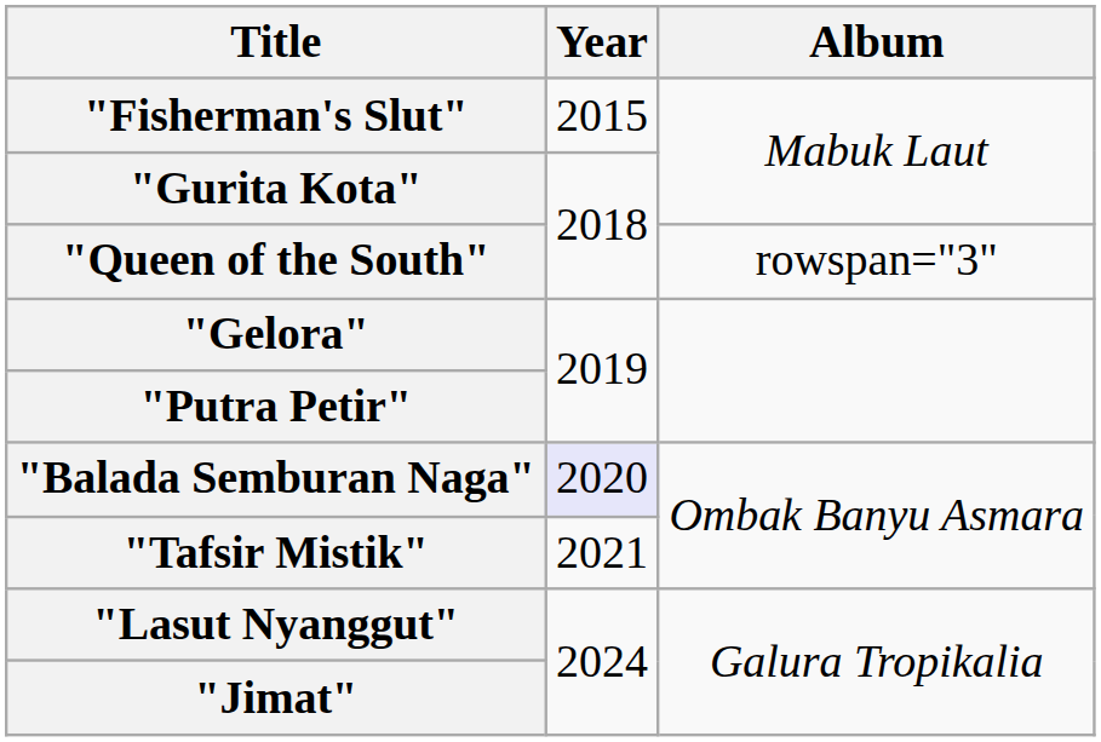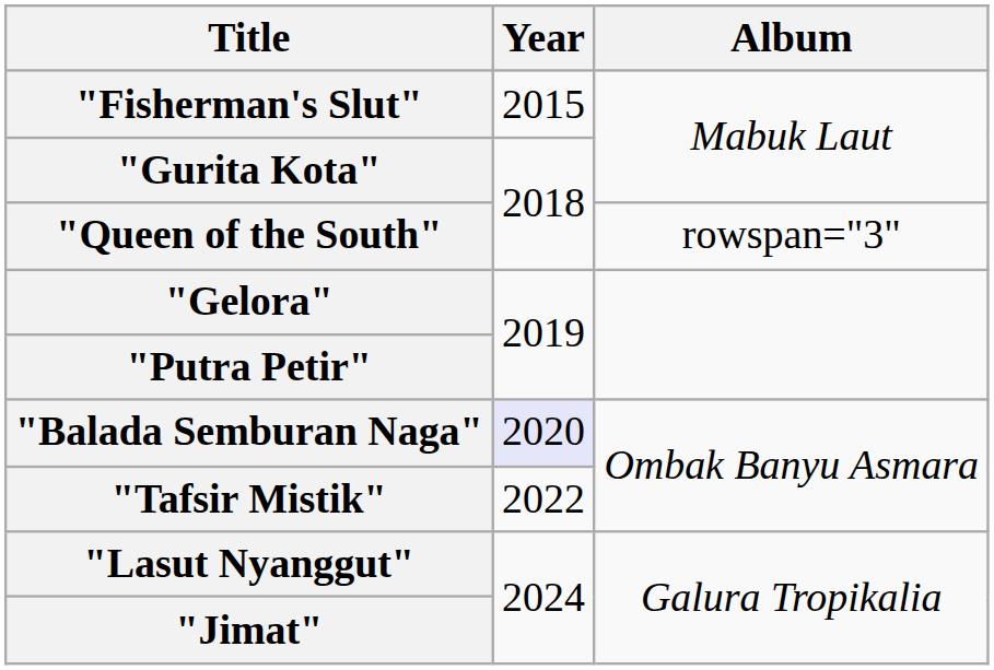"Tafsir Mistik" | Year: 2021 -> 2022
